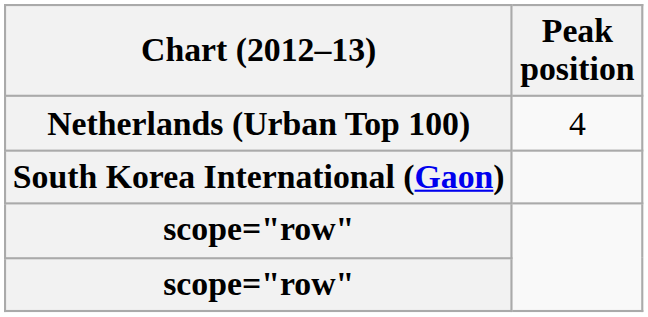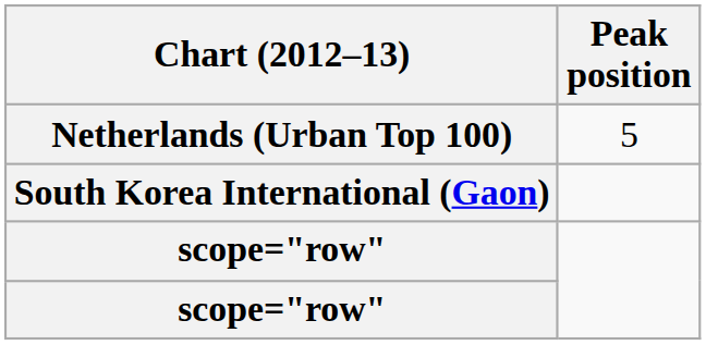Netherlands (Urban Top 100) | Peak position: 4 -> 5
